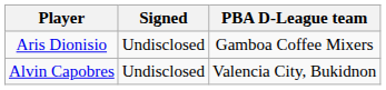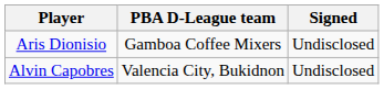columns swapped: Signed <-> PBA D-League team
